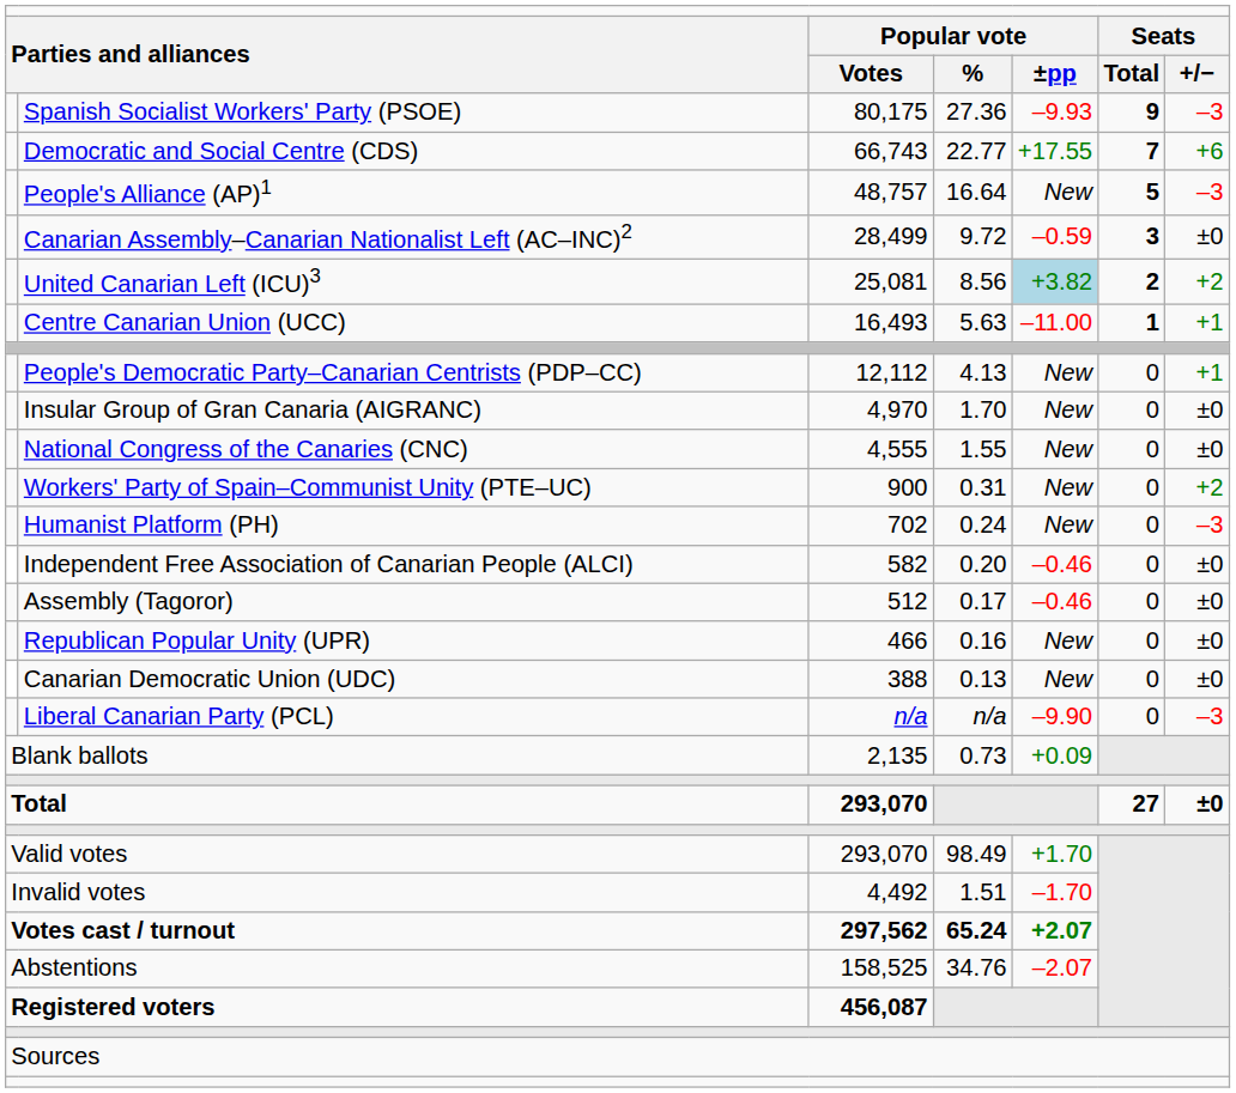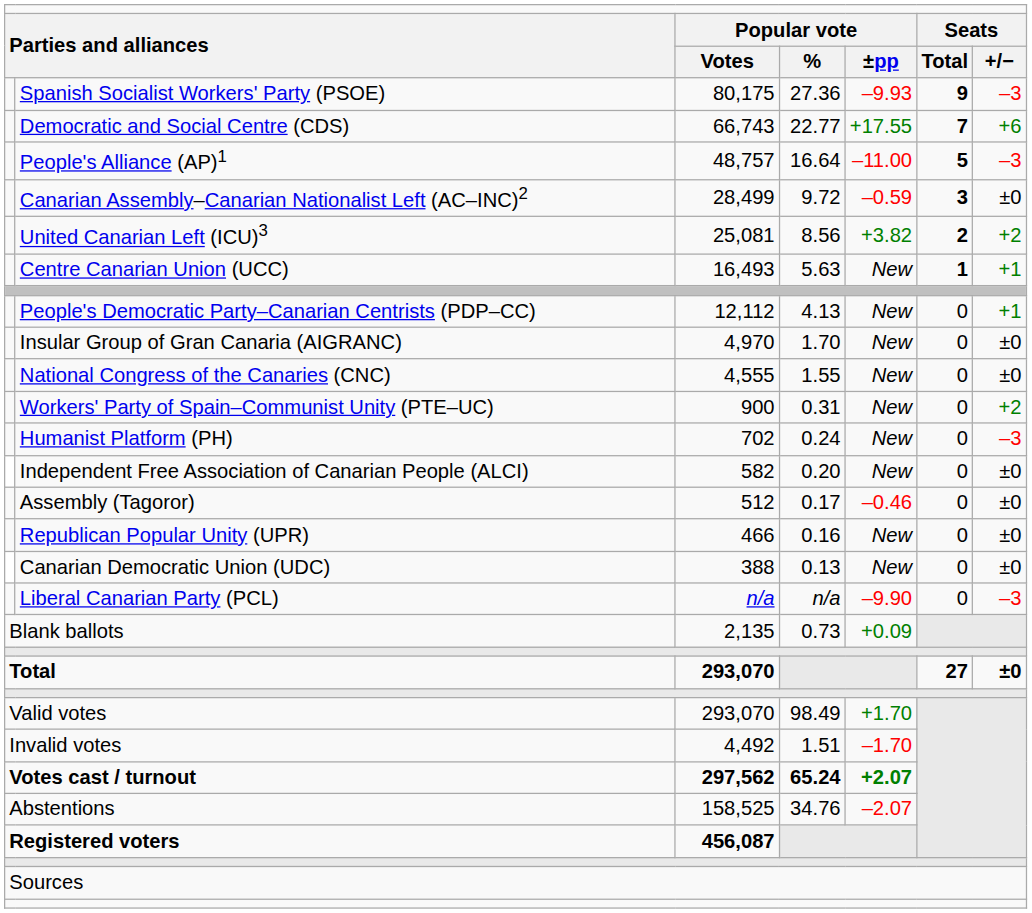People's Alliance (AP)1 | column 5: New -> –11.00
United Canarian Left (ICU)3 | column 5: lightblue background -> no background
Centre Canarian Union (UCC) | column 5: –11.00 -> New
Independent Free Association of Canarian People (ALCI) | column 5: –0.46 -> New
